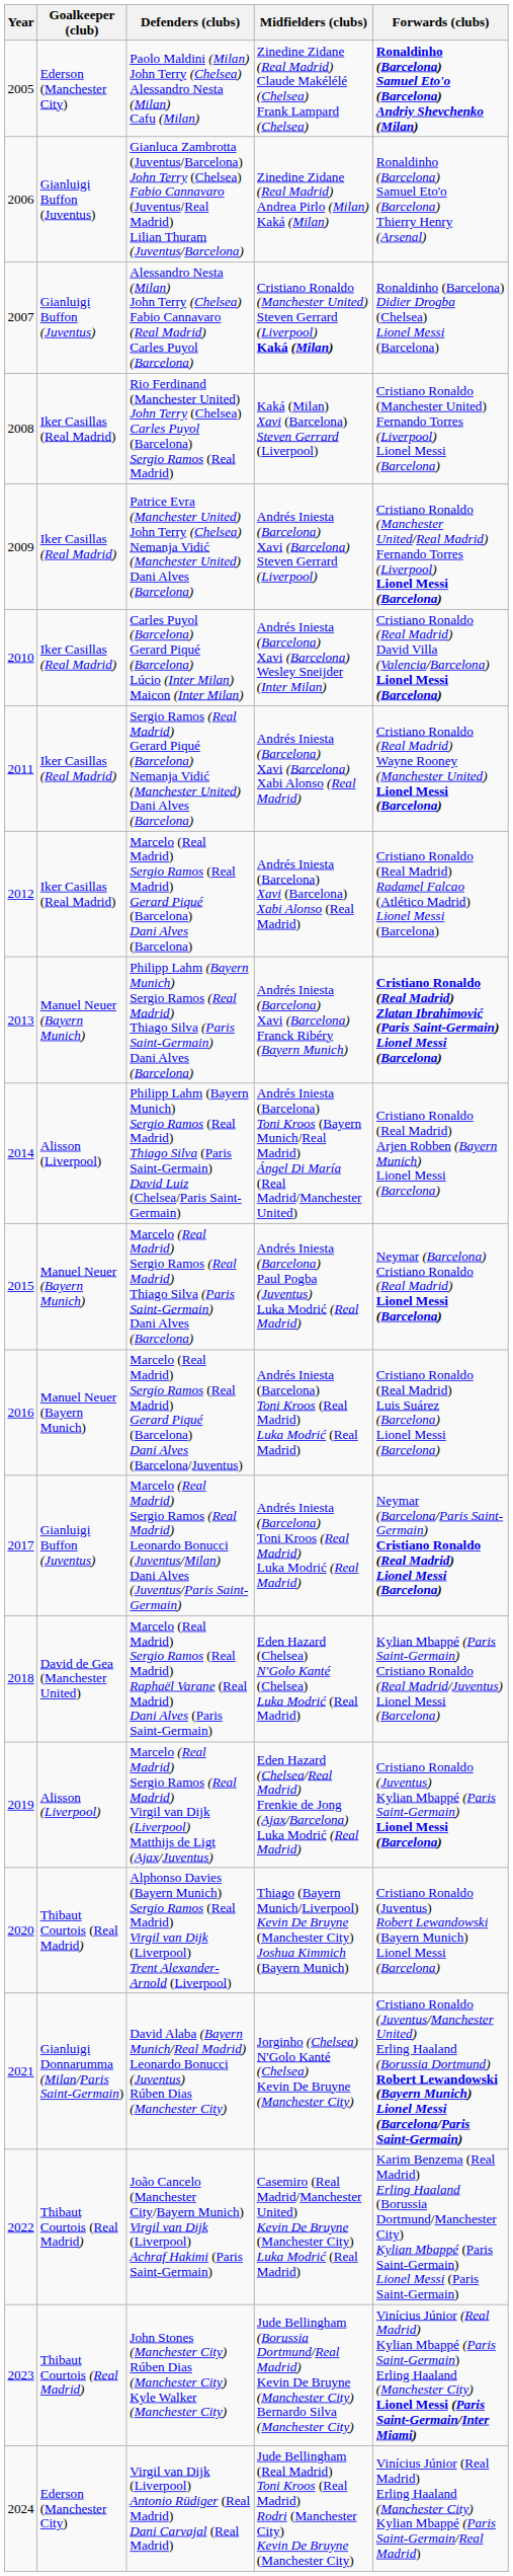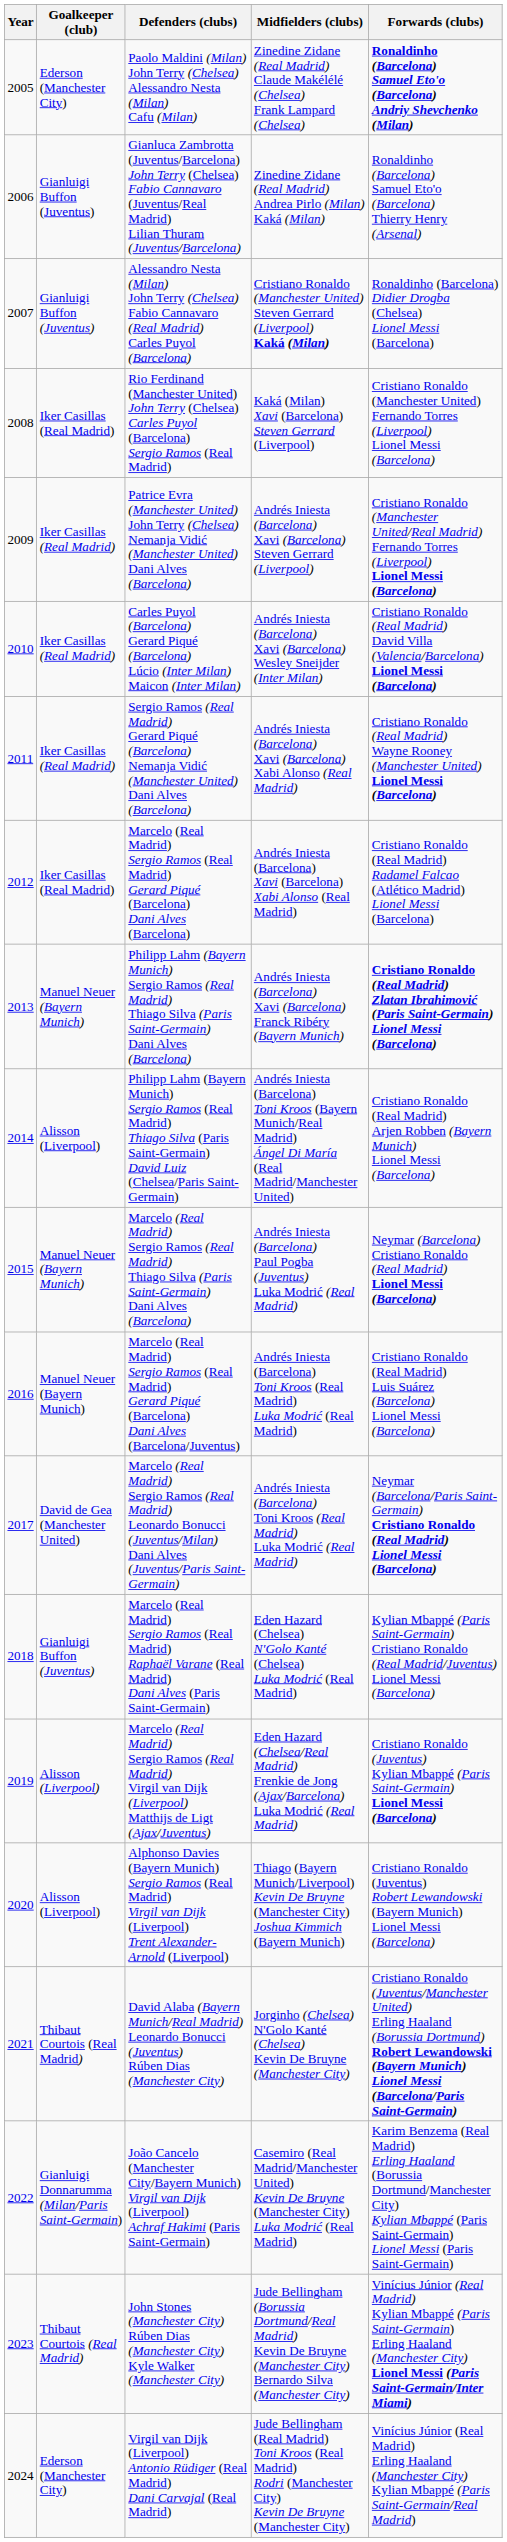row 14 | Goalkeeper (club): Gianluigi Buffon (Juventus) -> David de Gea (Manchester United)
row 15 | Goalkeeper (club): David de Gea (Manchester United) -> Gianluigi Buffon (Juventus)
row 17 | Goalkeeper (club): Thibaut Courtois (Real Madrid) -> Alisson (Liverpool)
row 18 | Goalkeeper (club): Gianluigi Donnarumma (Milan/Paris Saint-Germain) -> Thibaut Courtois (Real Madrid)
row 19 | Goalkeeper (club): Thibaut Courtois (Real Madrid) -> Gianluigi Donnarumma (Milan/Paris Saint-Germain)
